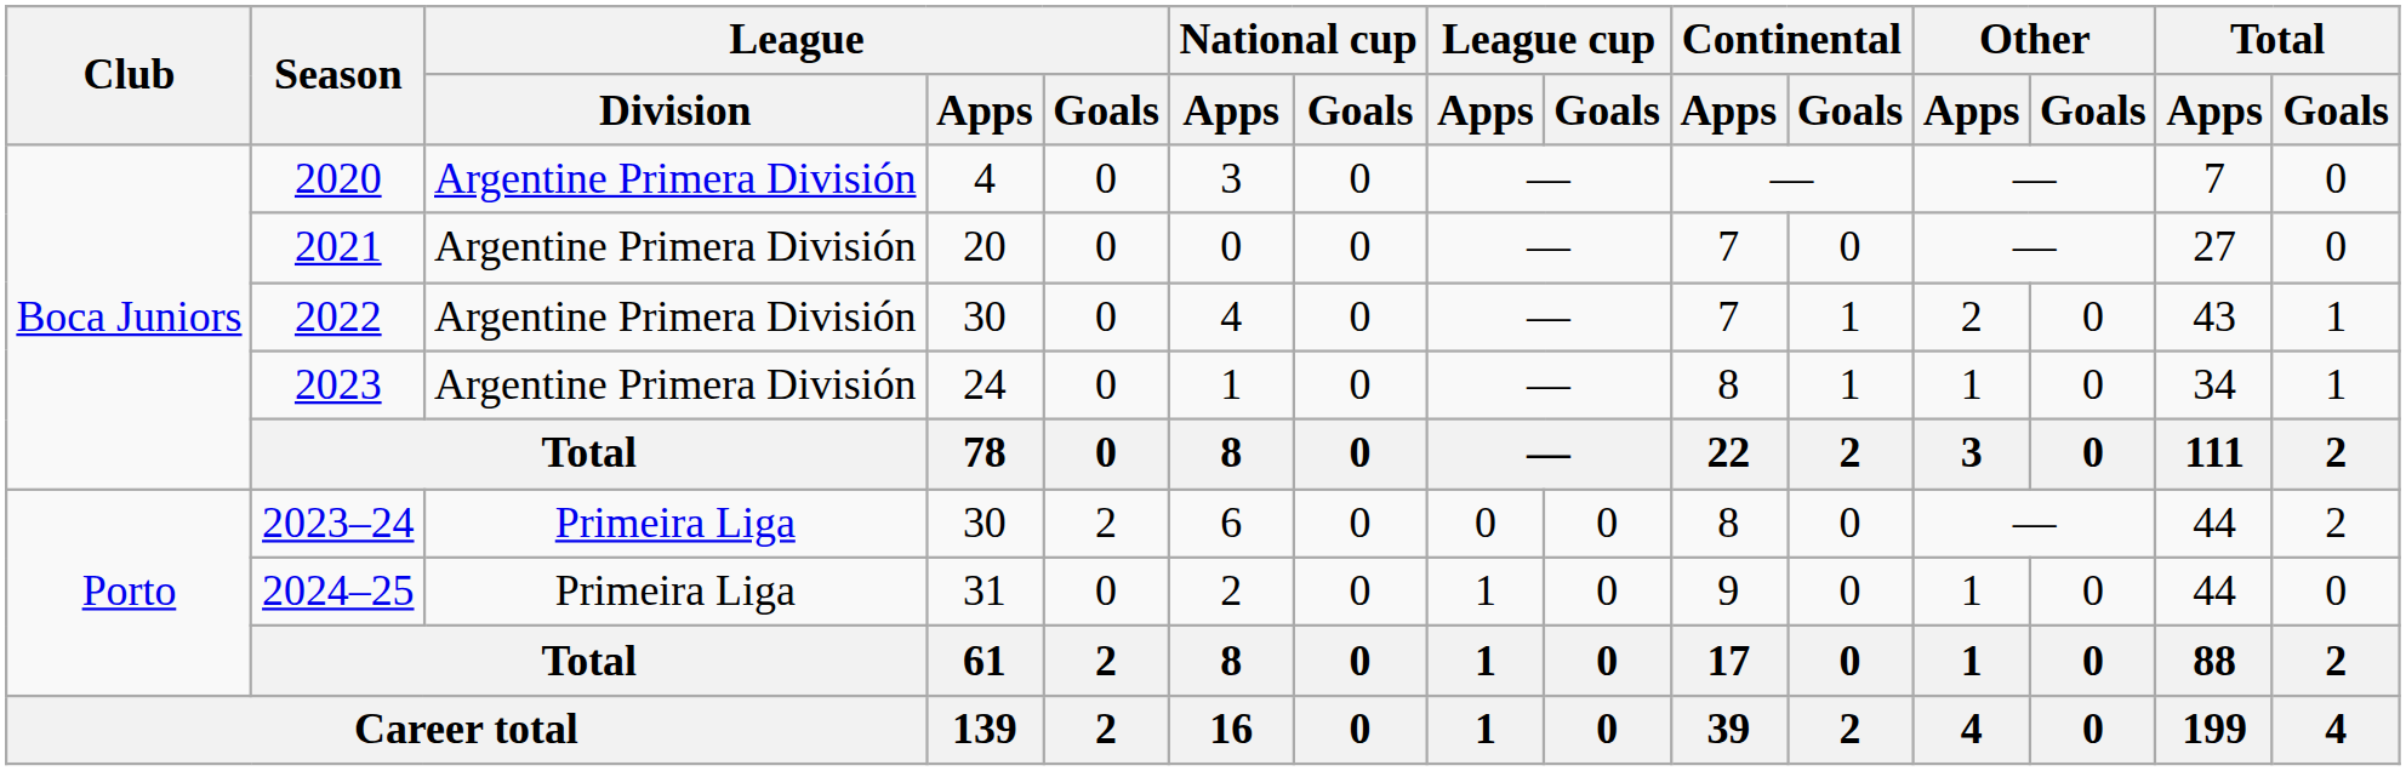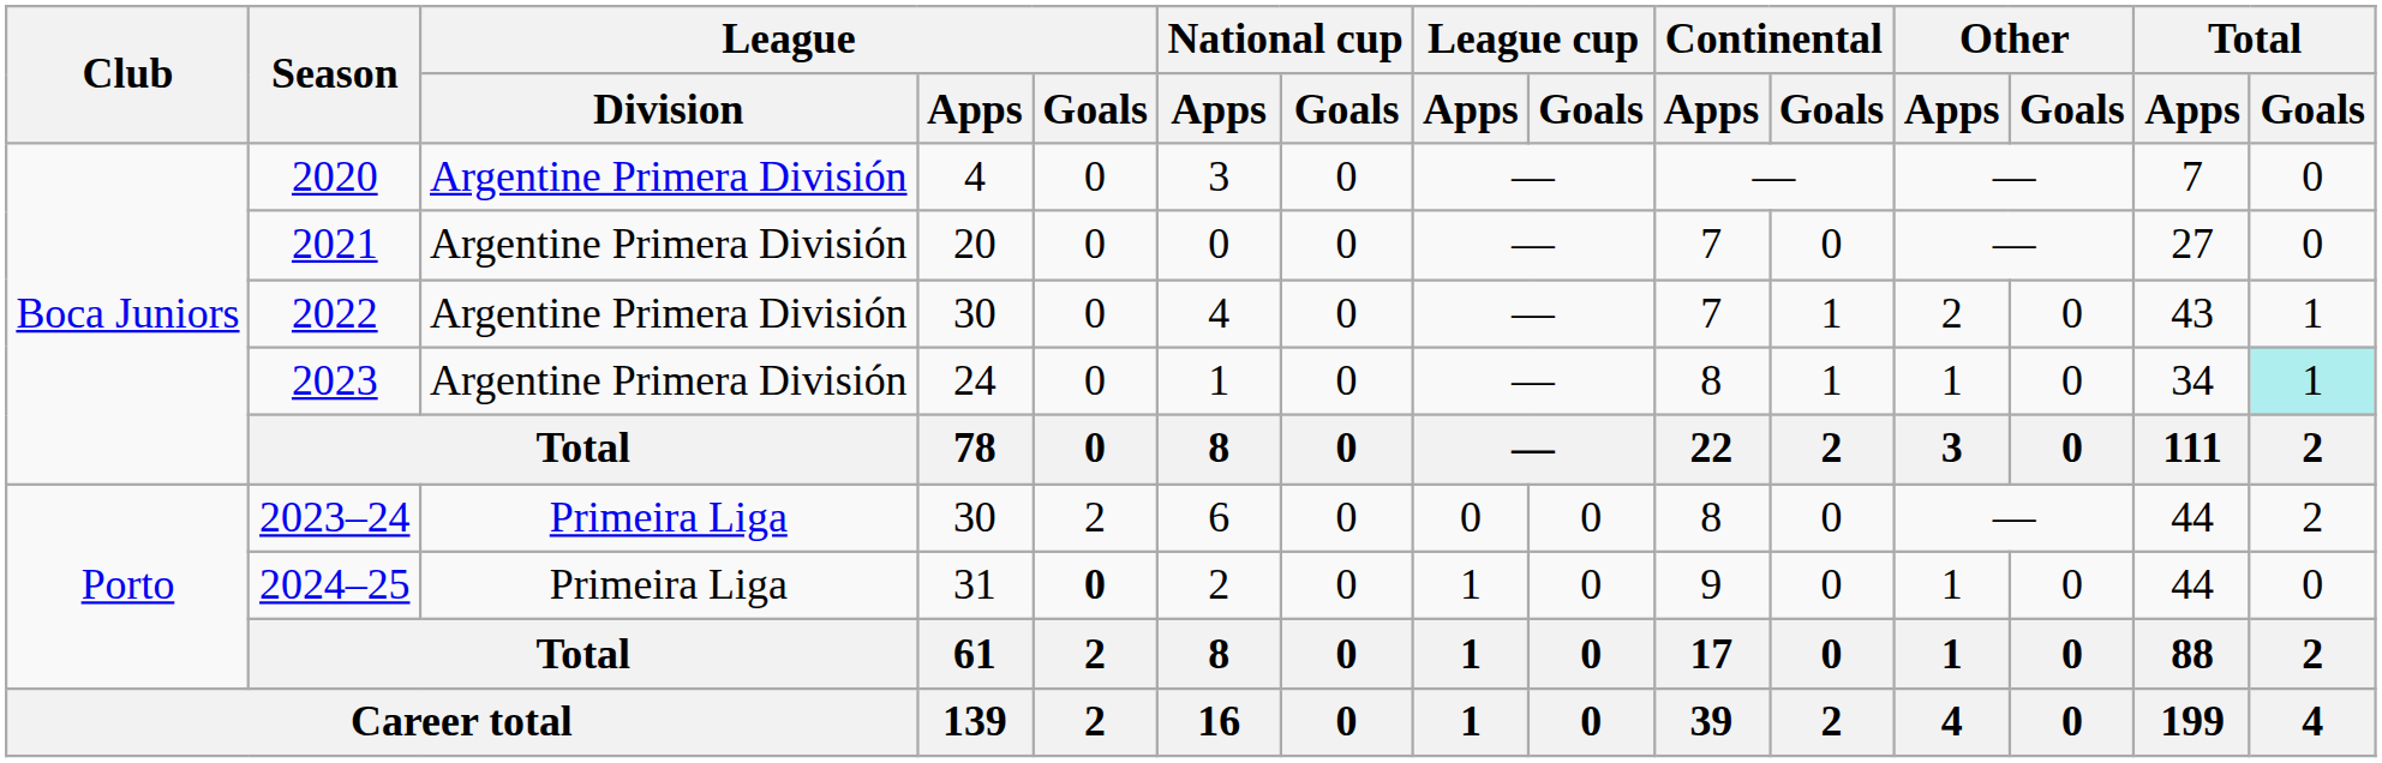2023 | Total / Goals: no background -> paleturquoise background
2024–25 | League / Goals: normal -> bold
